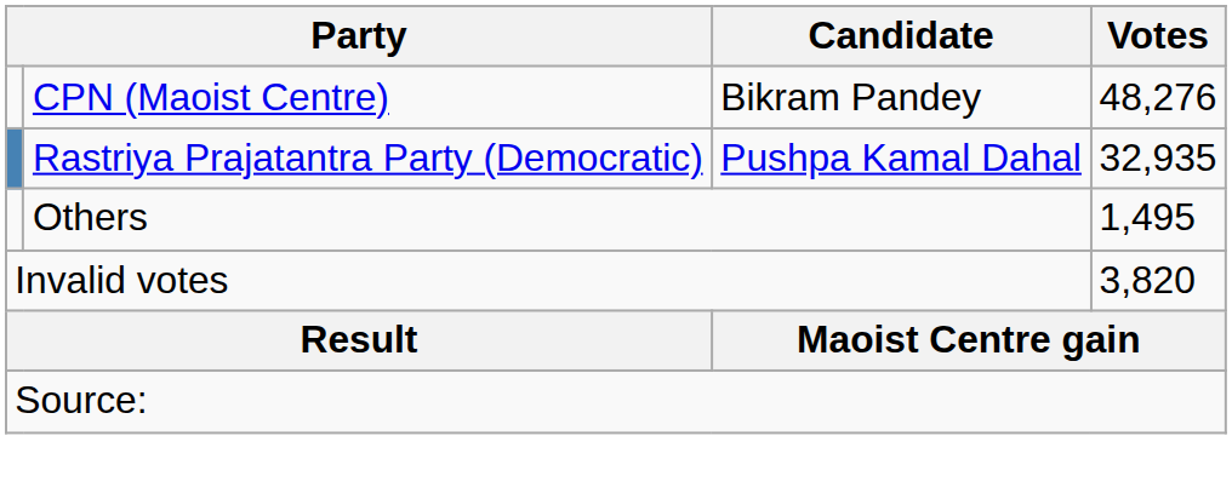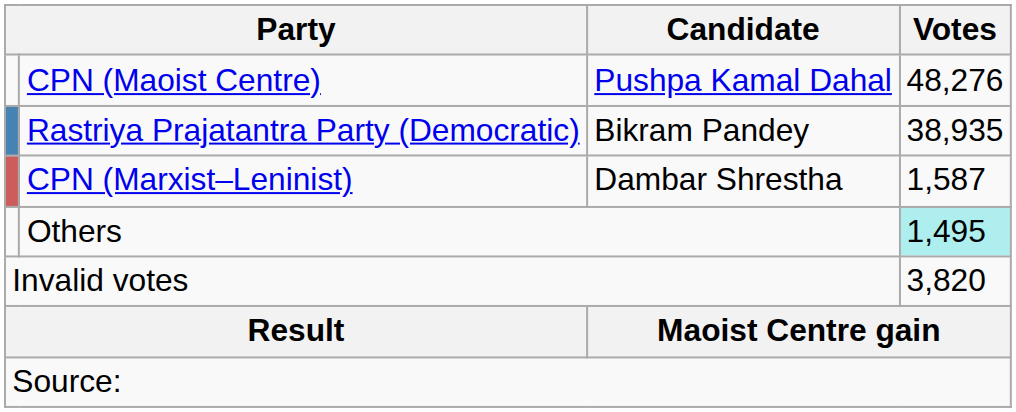CPN (Maoist Centre) | Candidate: Bikram Pandey -> Pushpa Kamal Dahal
Rastriya Prajatantra Party (Democratic) | Candidate: Pushpa Kamal Dahal -> Bikram Pandey
Rastriya Prajatantra Party (Democratic) | Votes: 32,935 -> 38,935
+ row: CPN (Marxist–Leninist) | Dambar Shrestha | 1,587
Others | Votes: no background -> paleturquoise background
